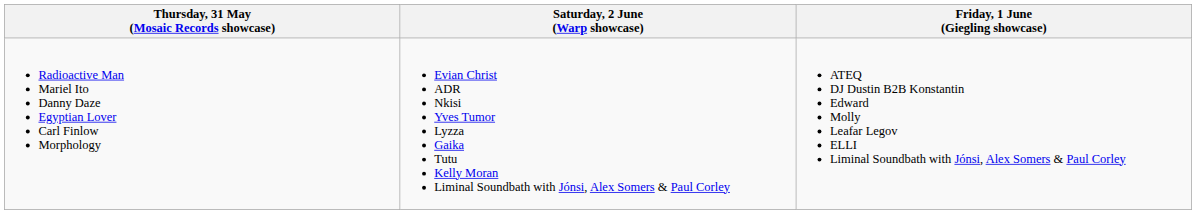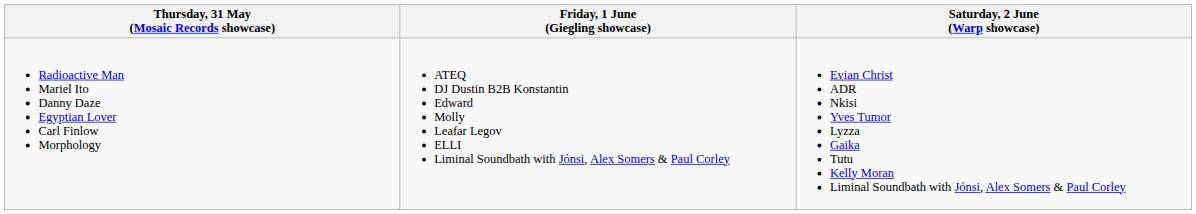columns swapped: Friday, 1 June (Giegling showcase) <-> Saturday, 2 June (Warp showcase)
